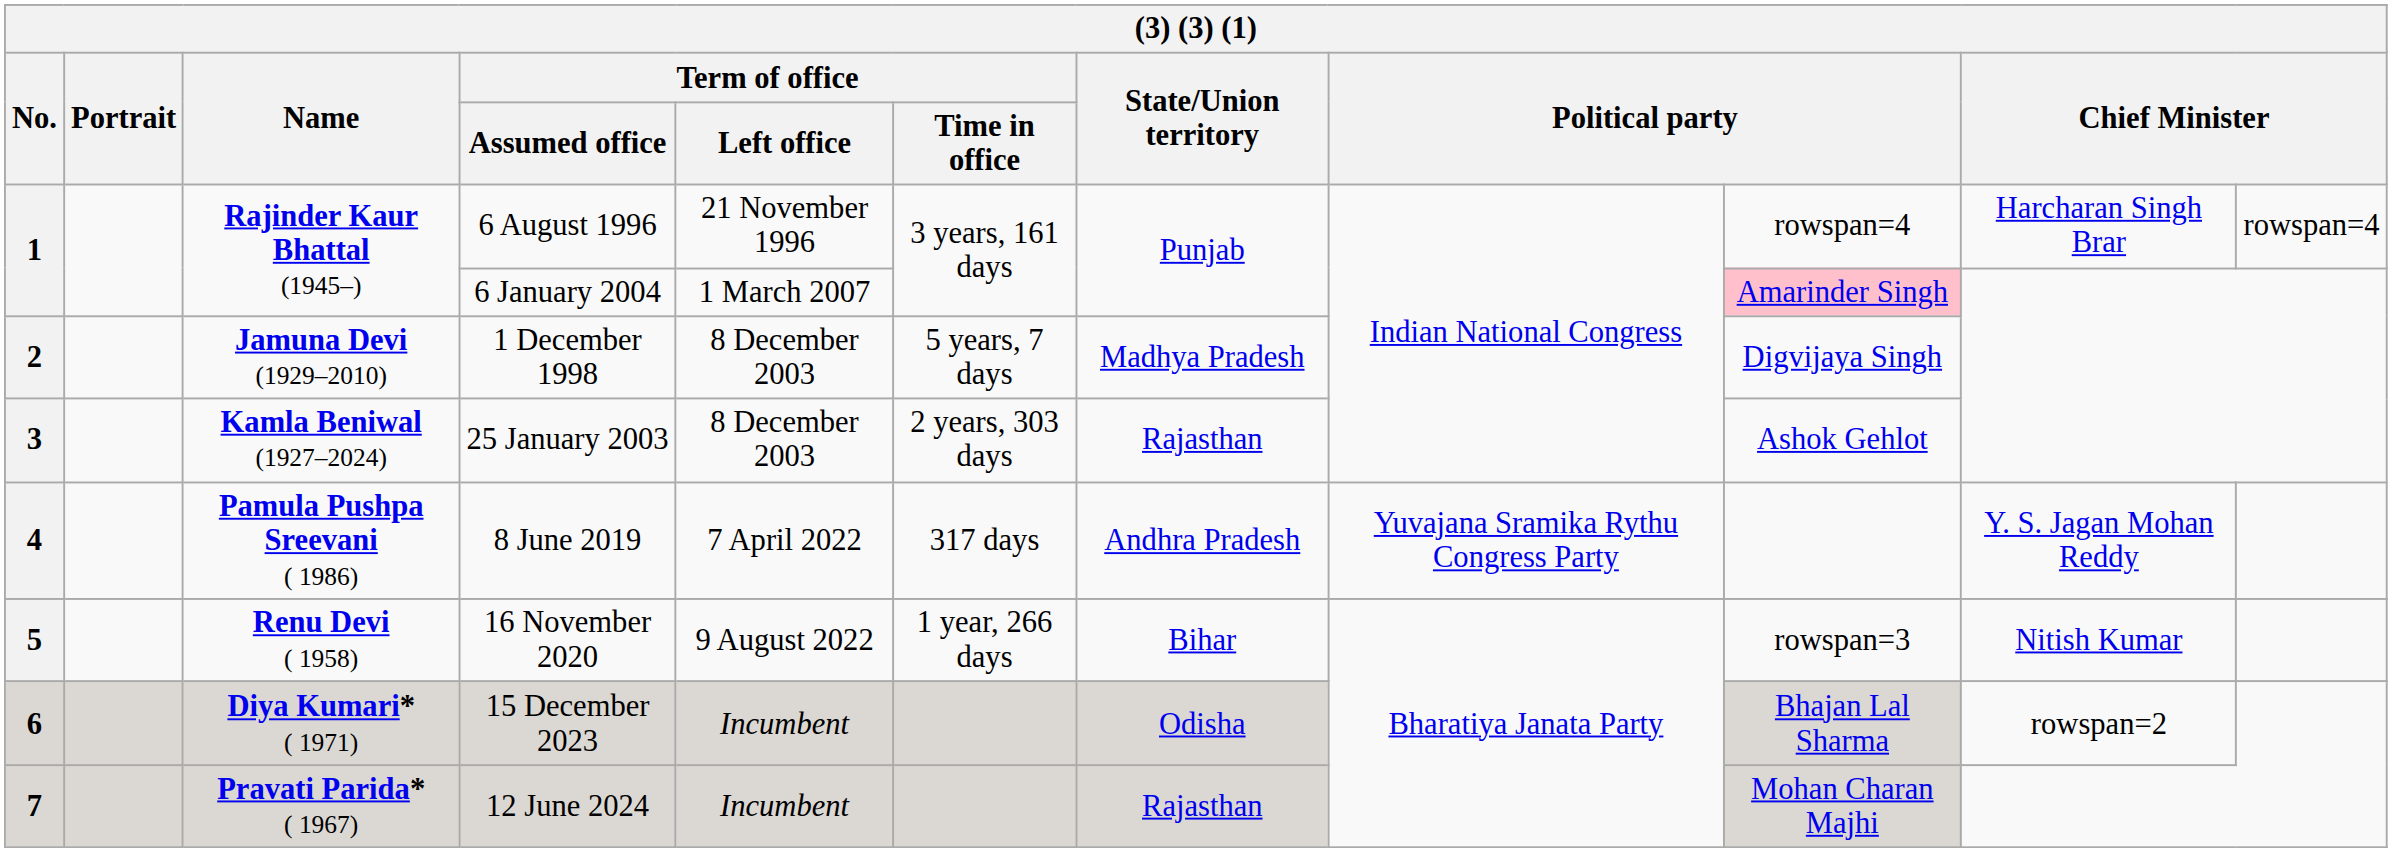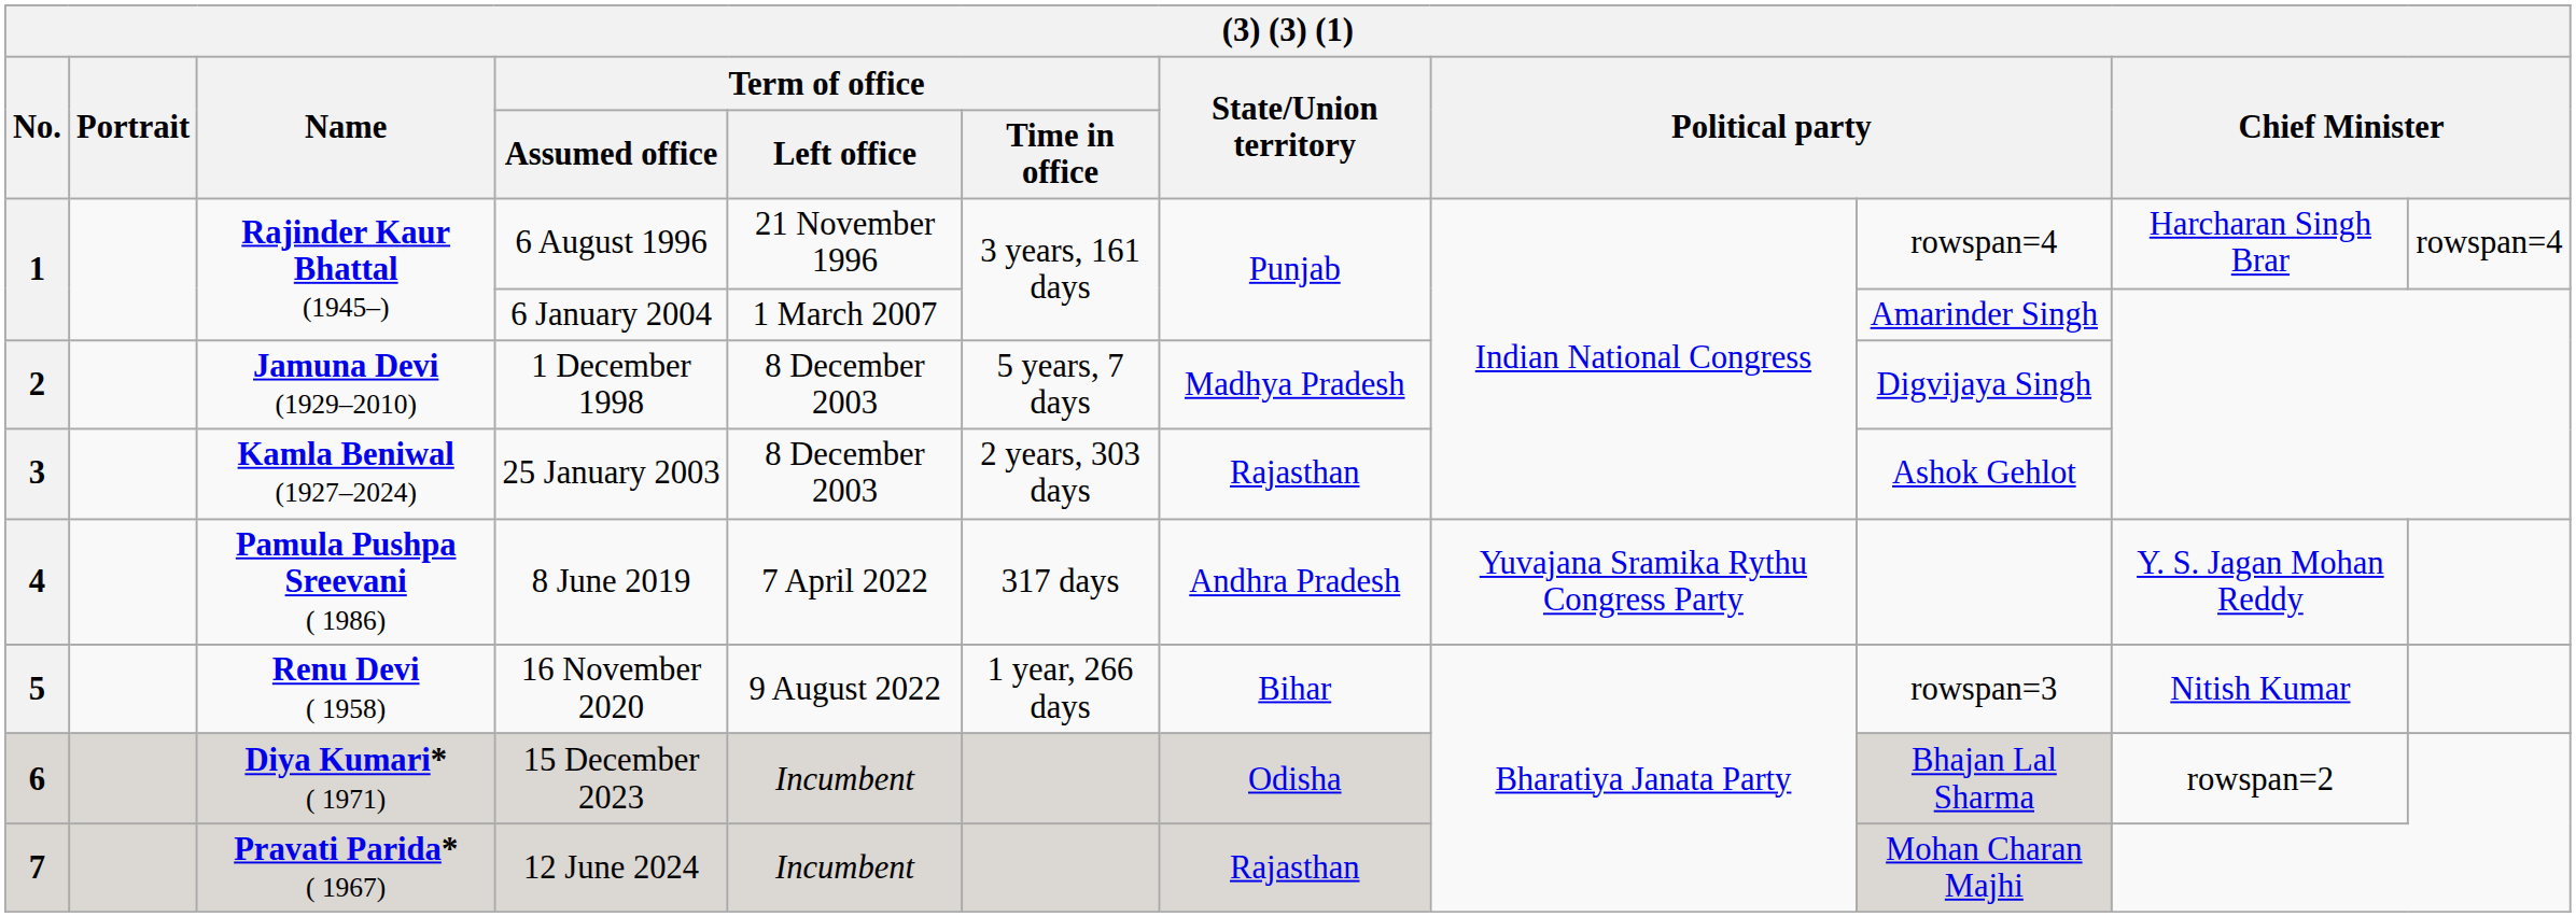6 January 2004 | column 9: pink background -> no background
